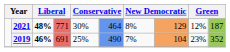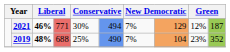2021 | column 3: 48% -> 46%
2021 | column 6: 464 -> 494
2021 | column 7: 8% -> 7%
2019 | column 3: 46% -> 48%
2019 | column 4: 691 -> 688
